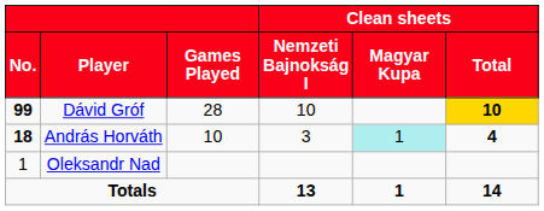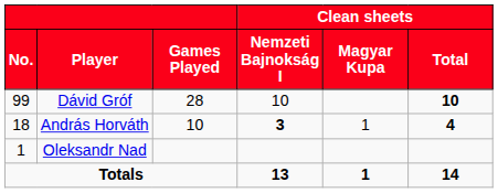Dávid Gróf | No.: bold -> normal
Dávid Gróf | Clean sheets / Total: gold background -> no background
András Horváth | No.: bold -> normal
András Horváth | Clean sheets / Nemzeti Bajnokság I: normal -> bold
András Horváth | Clean sheets / Magyar Kupa: paleturquoise background -> no background
